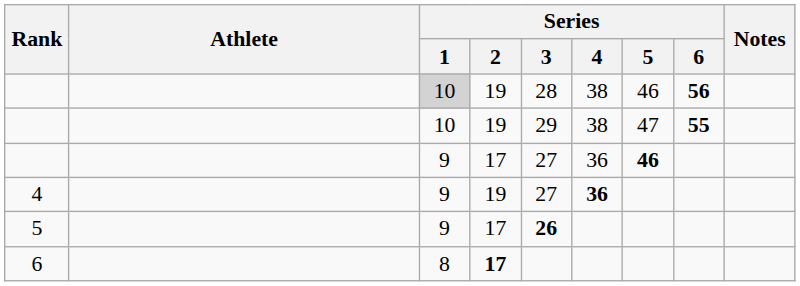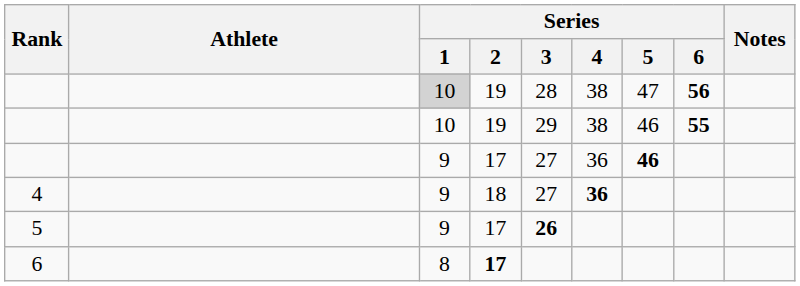row 3 | Series / 5: 46 -> 47
row 4 | Series / 5: 47 -> 46
row 6 | Series / 2: 19 -> 18
